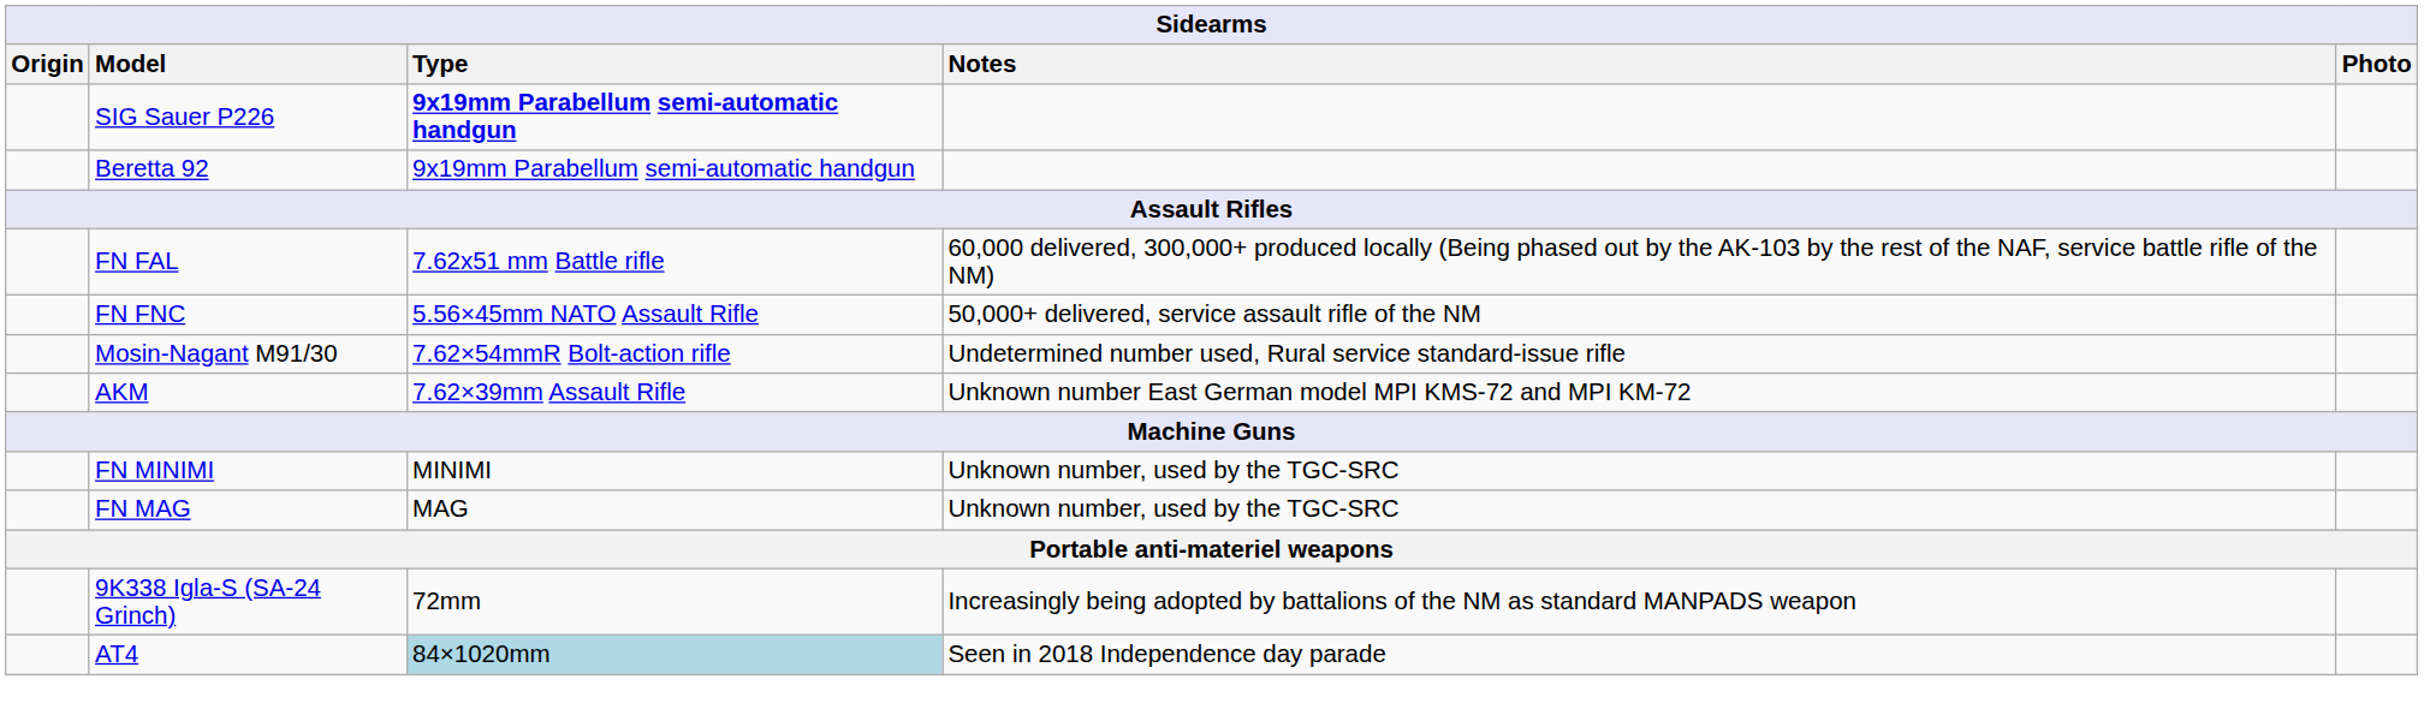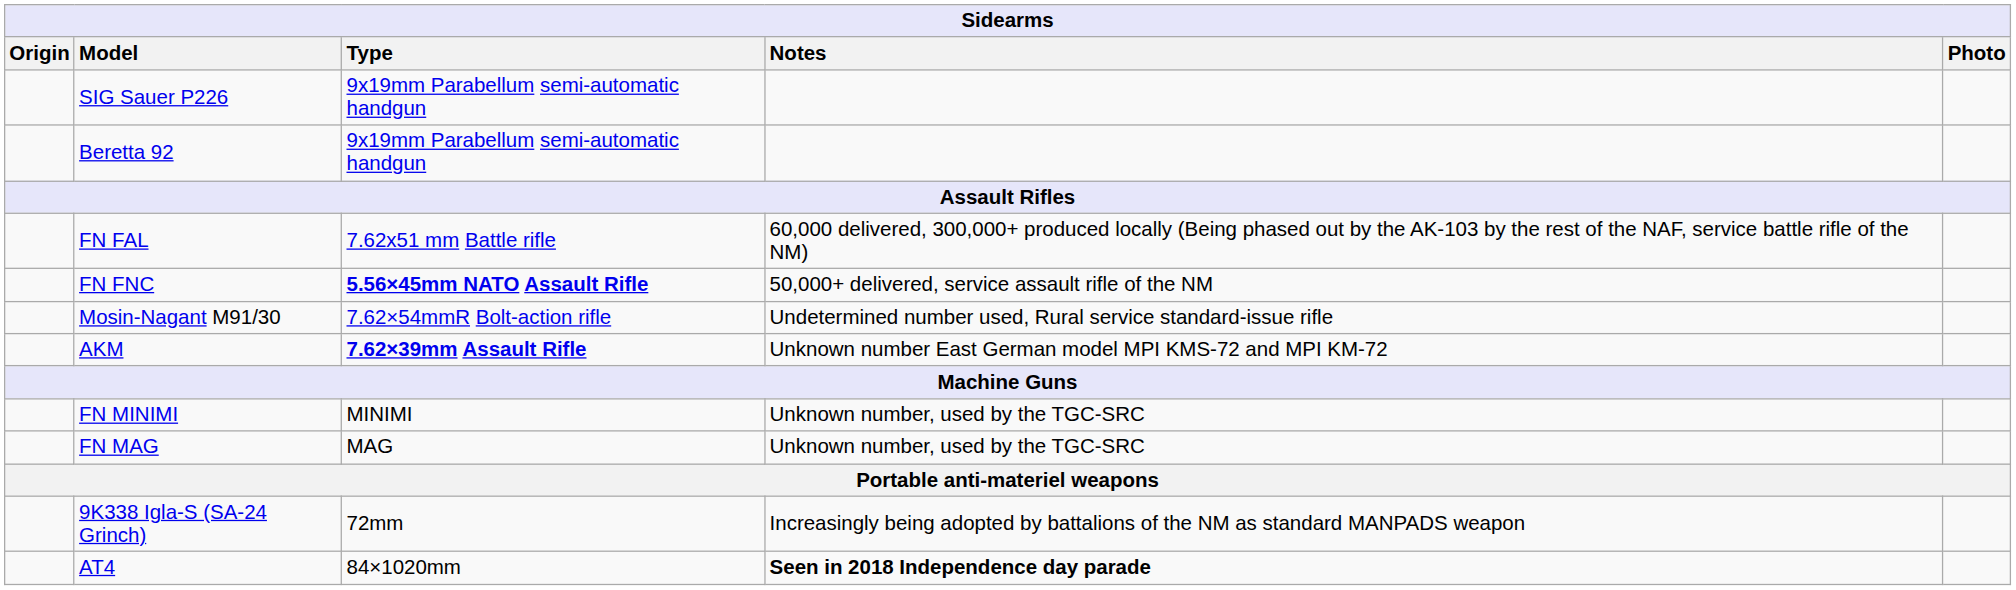SIG Sauer P226 | Type: bold -> normal
FN FNC | Type: normal -> bold
AKM | Type: normal -> bold
AT4 | Type: lightblue background -> no background
AT4 | Notes: normal -> bold
